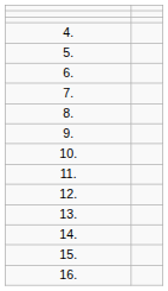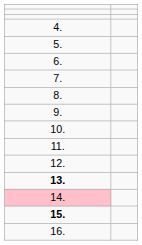row 13 | column 1: normal -> bold
row 14 | column 1: no background -> pink background
row 15 | column 1: normal -> bold
